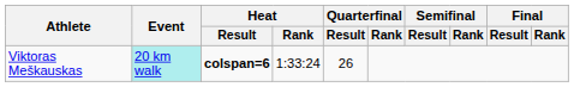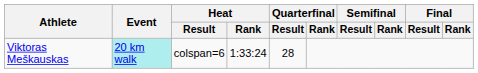Viktoras Meškauskas | Heat / Result: bold -> normal
Viktoras Meškauskas | Quarterfinal / Result: 26 -> 28
